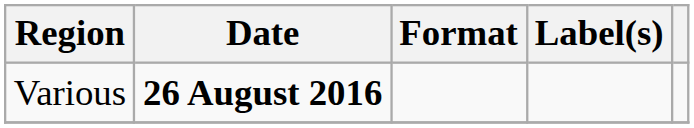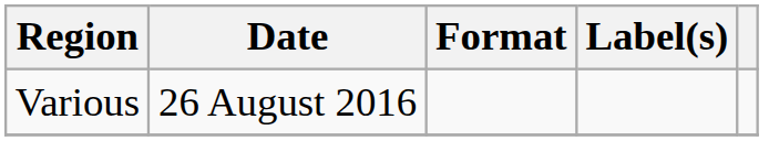Various | Date: bold -> normal
